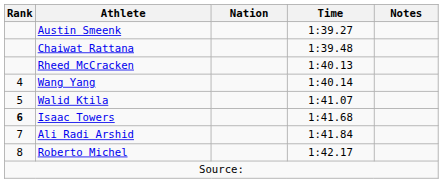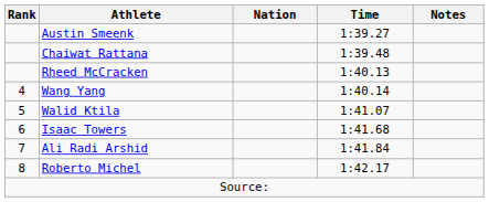Isaac Towers | Rank: bold -> normal
